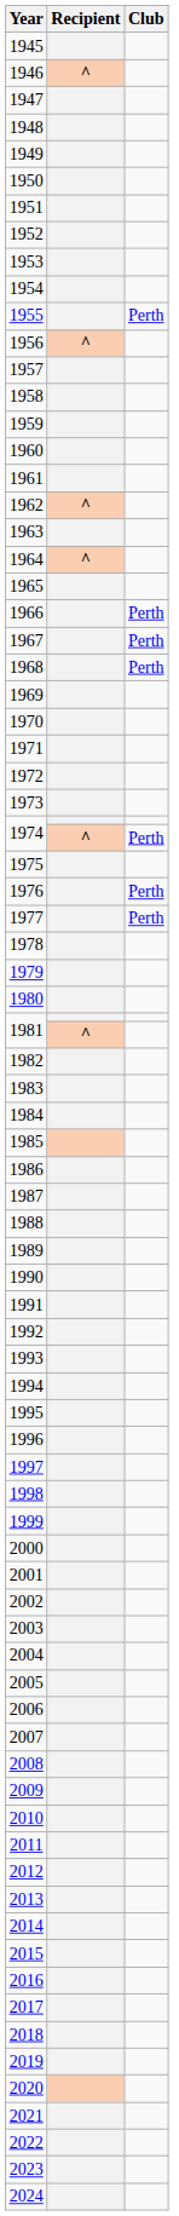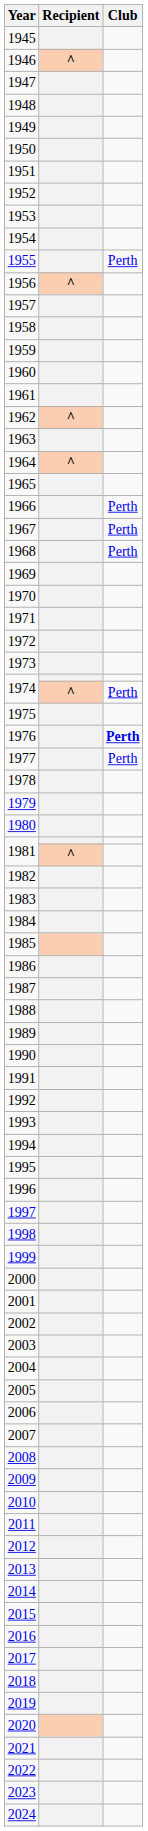1976 | Club: normal -> bold
